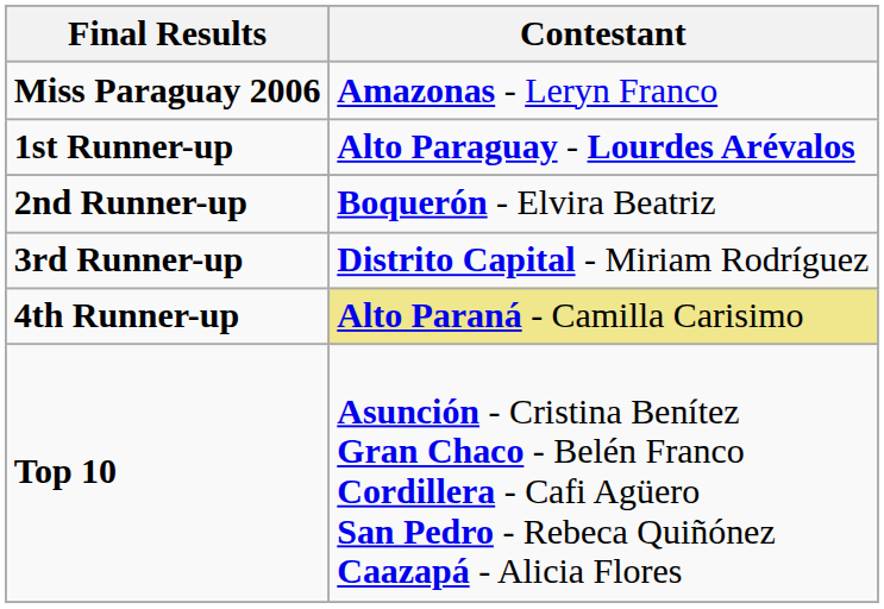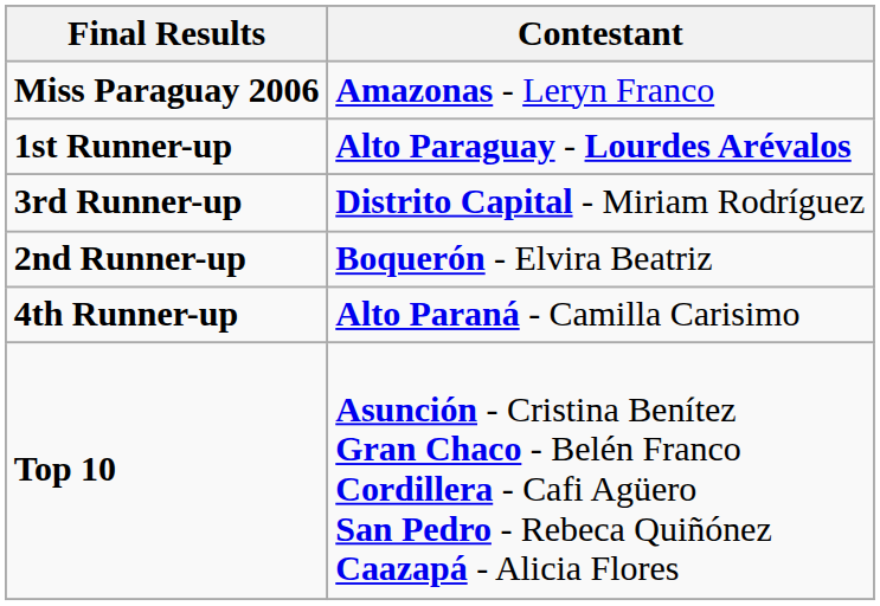rows swapped: 2nd Runner-up <-> 3rd Runner-up
4th Runner-up | Contestant: khaki background -> no background
